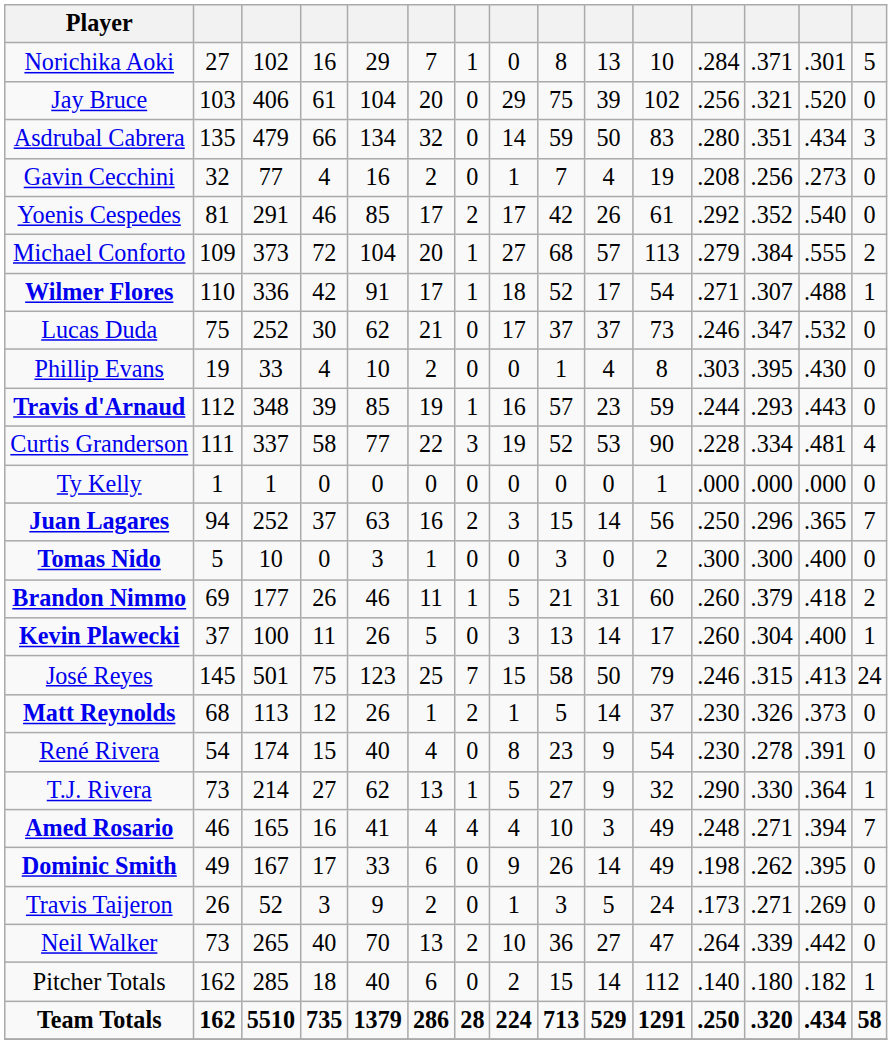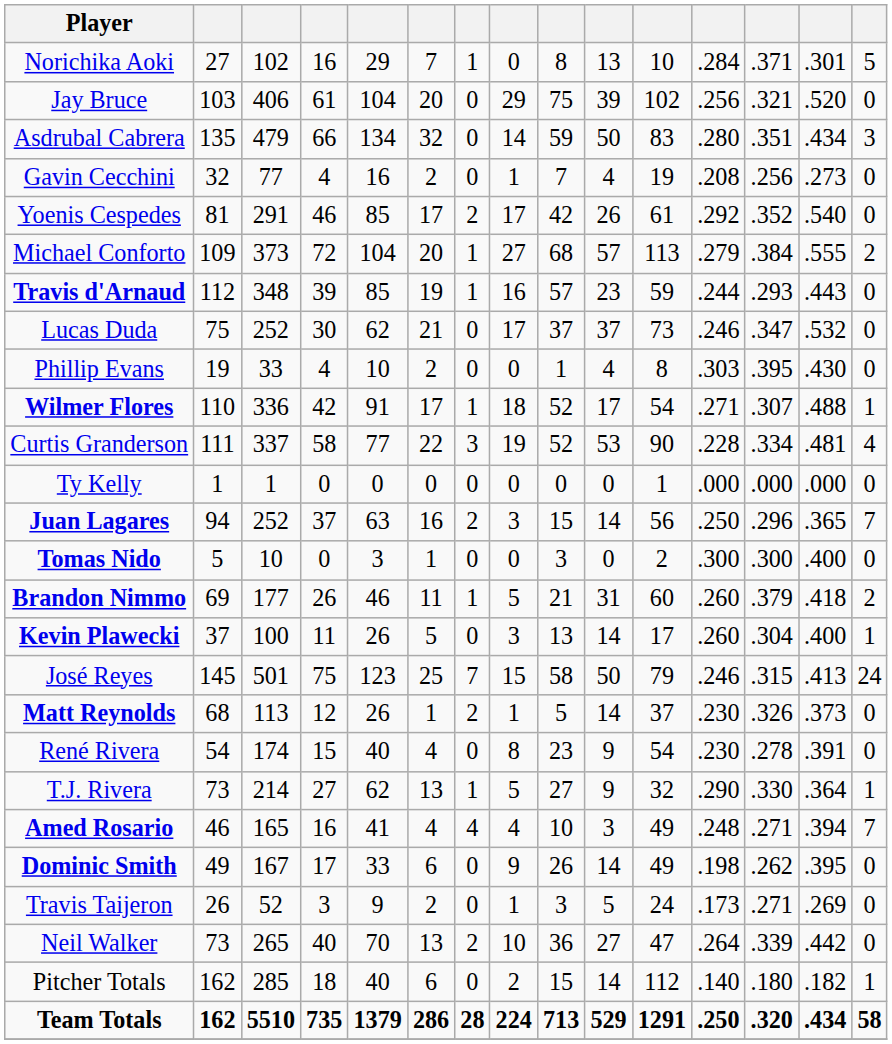rows swapped: Travis d'Arnaud <-> Wilmer Flores
